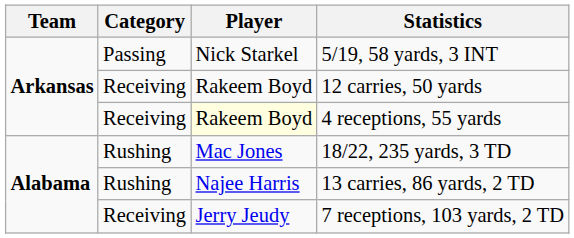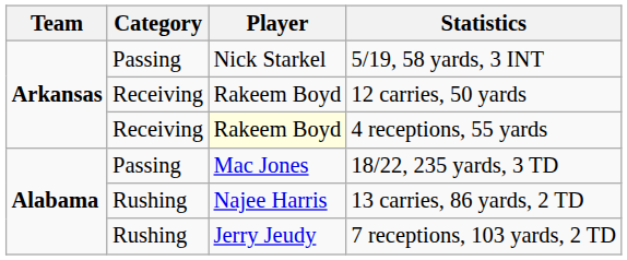18/22, 235 yards, 3 TD | Category: Rushing -> Passing
7 receptions, 103 yards, 2 TD | Category: Receiving -> Rushing
